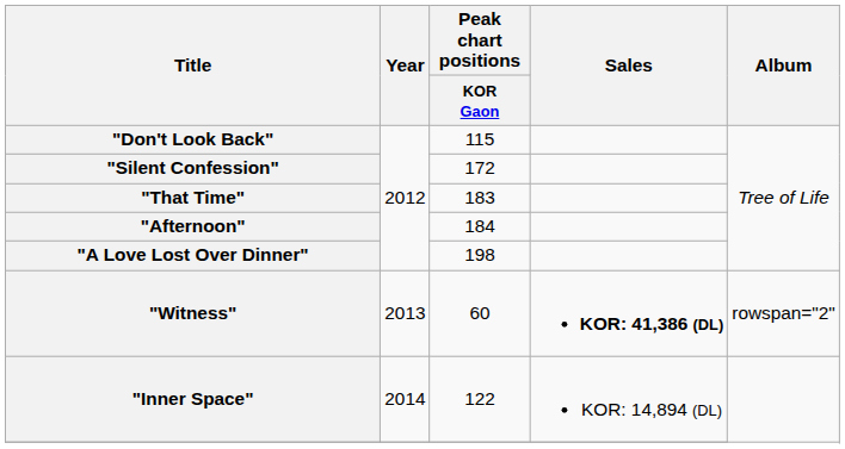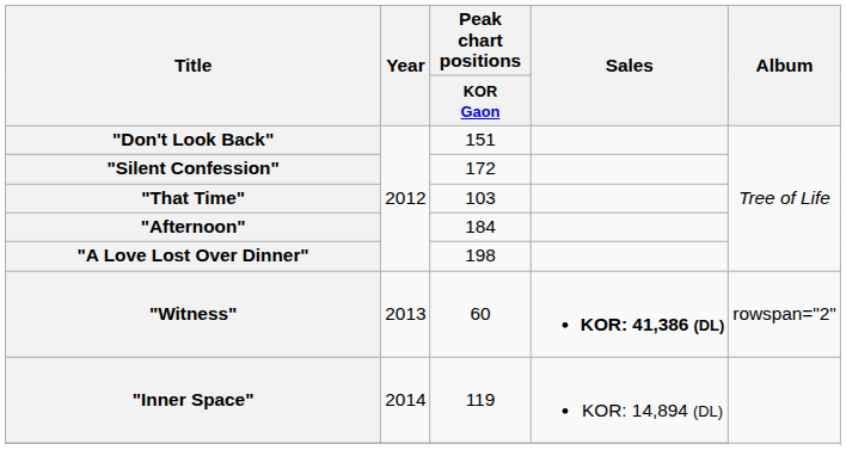"Don't Look Back" | Peak chart positions / KOR Gaon: 115 -> 151
"That Time" | Peak chart positions / KOR Gaon: 183 -> 103
"Inner Space" | Peak chart positions / KOR Gaon: 122 -> 119
